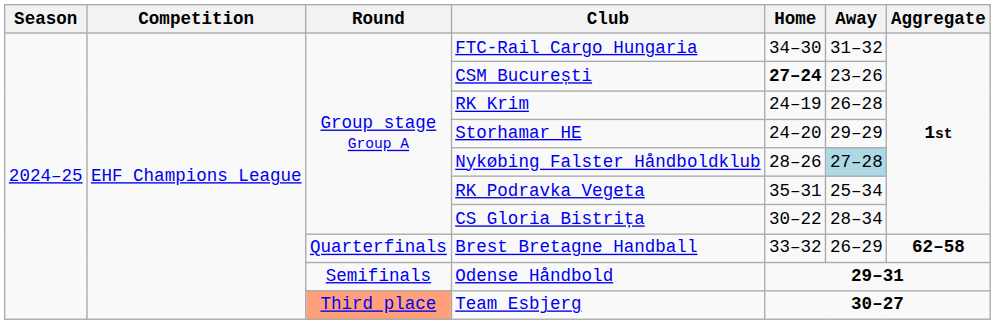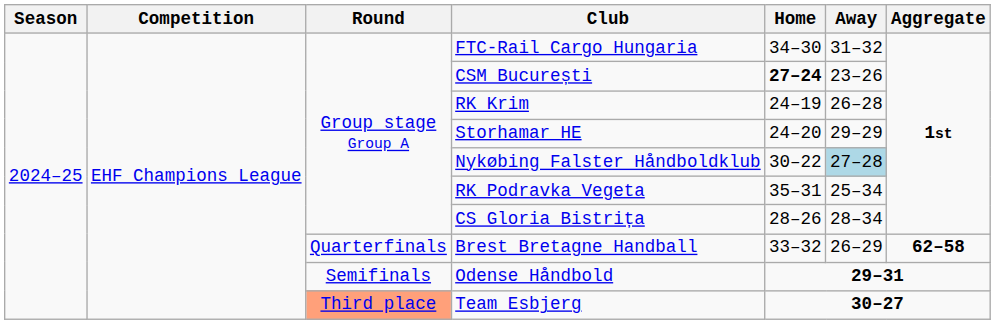Nykøbing Falster Håndboldklub | Home: 28–26 -> 30–22
CS Gloria Bistrița | Home: 30–22 -> 28–26
